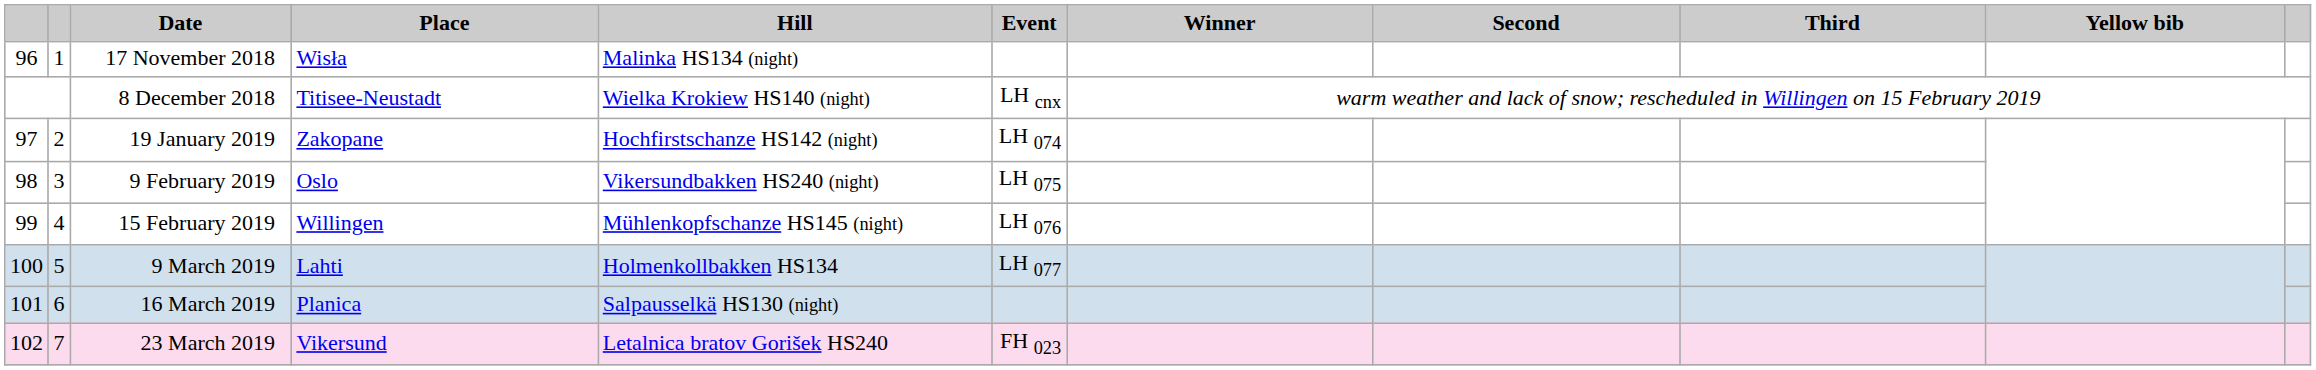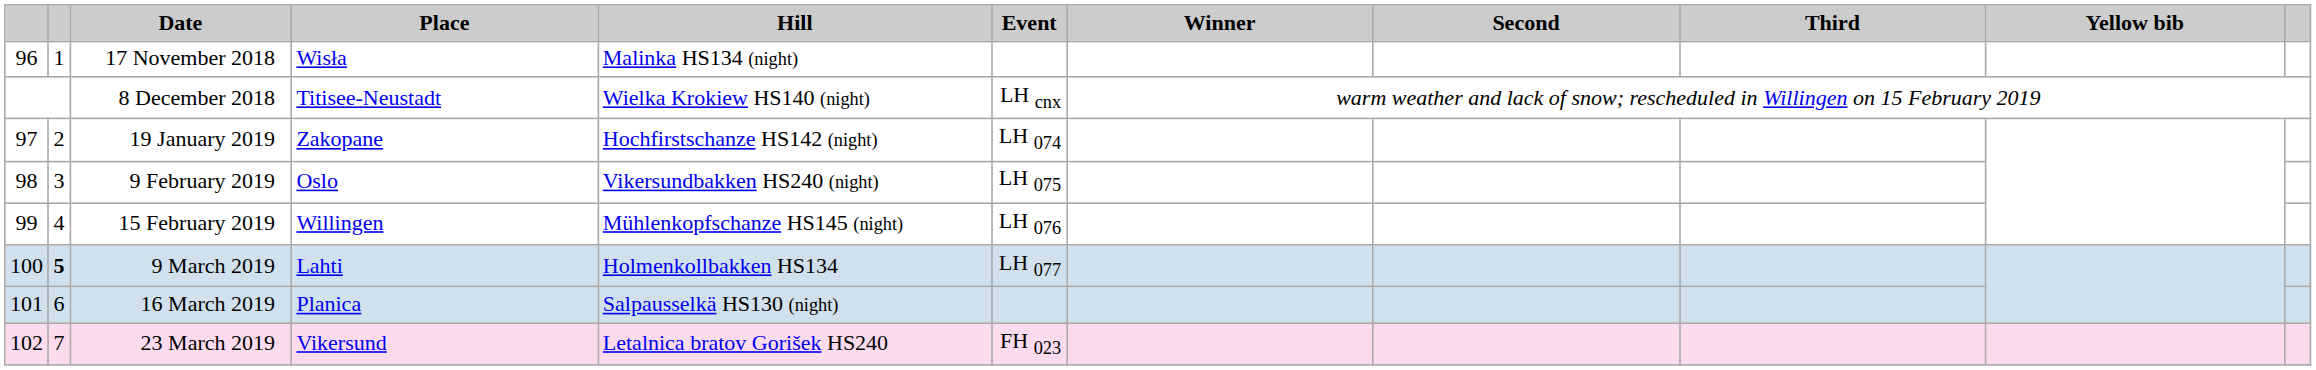9 March 2019 | column 2: normal -> bold
